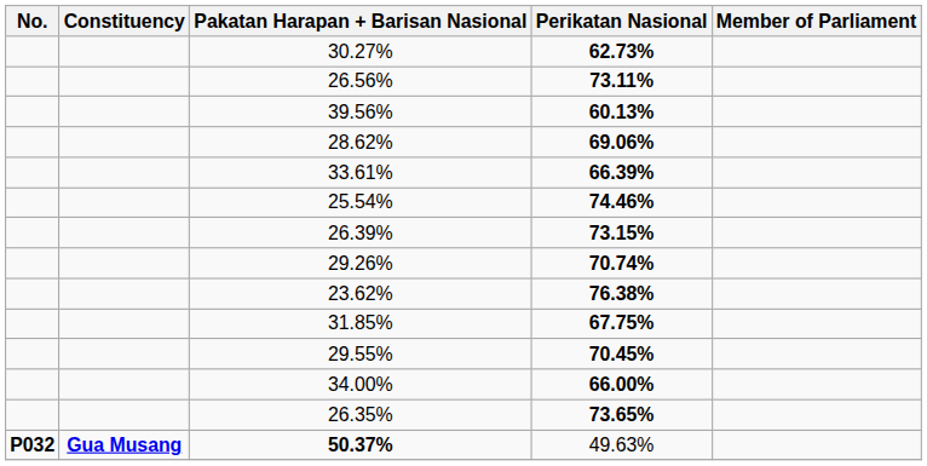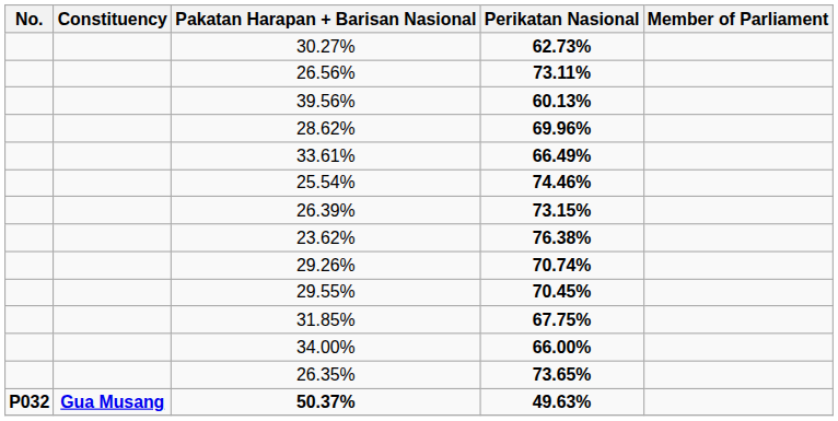28.62% | Perikatan Nasional: 69.06% -> 69.96%
33.61% | Perikatan Nasional: 66.39% -> 66.49%
rows swapped: 29.26% <-> 23.62%
rows swapped: 29.55% <-> 31.85%
50.37% | Perikatan Nasional: normal -> bold
